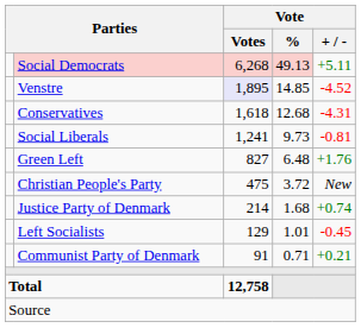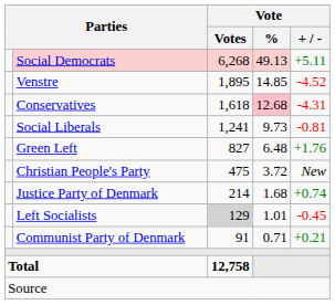Venstre | Vote / Votes: lavender background -> no background
Conservatives | Vote / %: no background -> pink background
Left Socialists | Vote / Votes: no background -> lightgrey background
